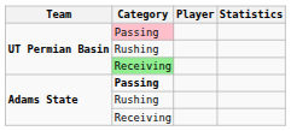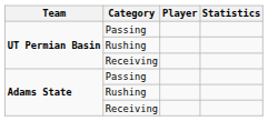UT Permian Basin / Passing | Category: pink background -> no background
UT Permian Basin / Receiving | Category: lightgreen background -> no background
Adams State / Passing | Category: bold -> normal
